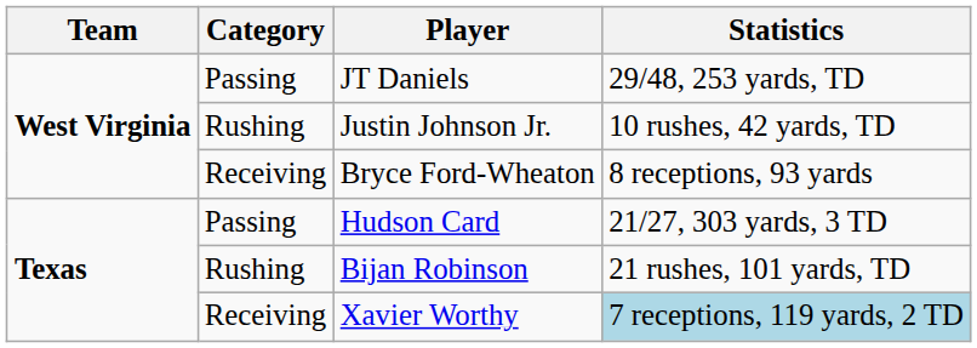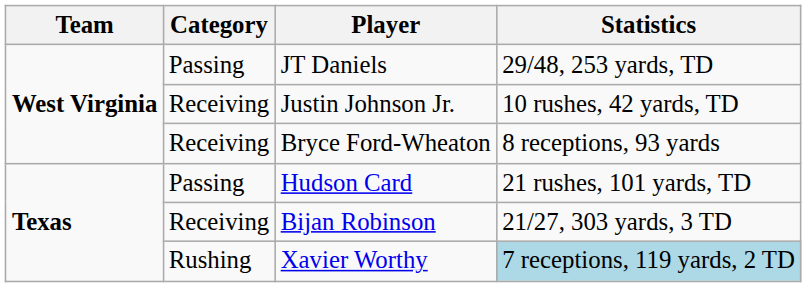Justin Johnson Jr. | Category: Rushing -> Receiving
Hudson Card | Statistics: 21/27, 303 yards, 3 TD -> 21 rushes, 101 yards, TD
Bijan Robinson | Category: Rushing -> Receiving
Bijan Robinson | Statistics: 21 rushes, 101 yards, TD -> 21/27, 303 yards, 3 TD
Xavier Worthy | Category: Receiving -> Rushing
